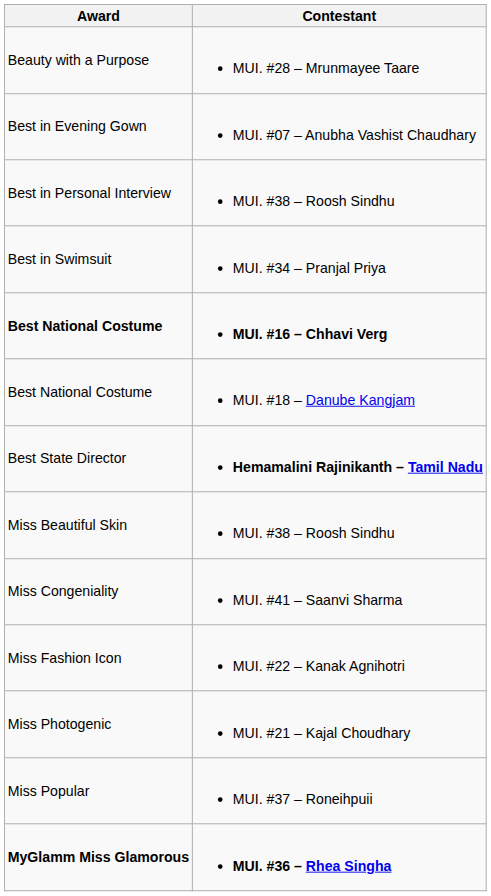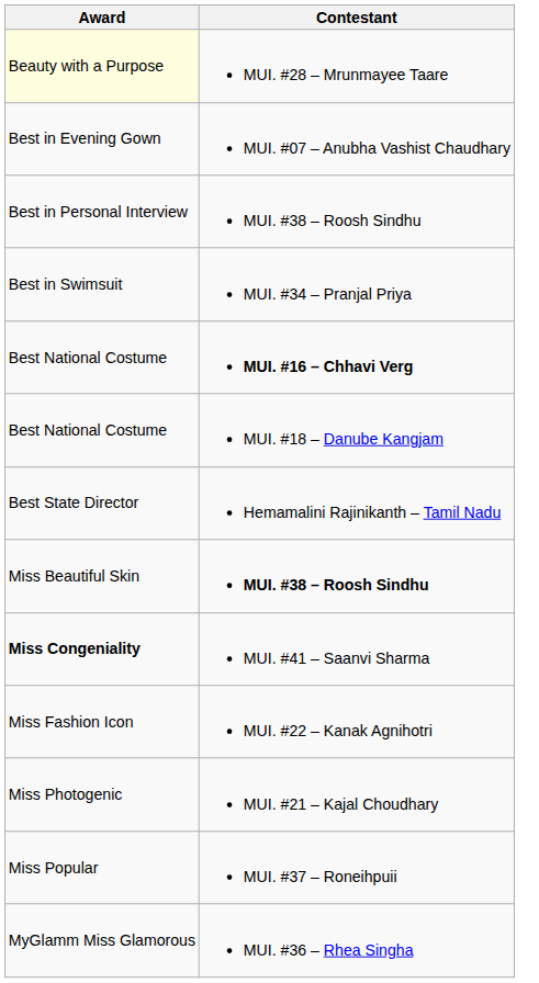row 2 | Award: no background -> lightyellow background
row 6 | Award: bold -> normal
row 8 | Contestant: bold -> normal
row 9 | Contestant: normal -> bold
row 10 | Award: normal -> bold
row 14 | Award: bold -> normal
row 14 | Contestant: bold -> normal
